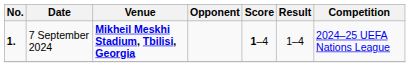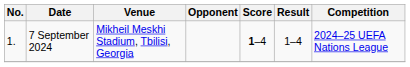7 September 2024 | No.: bold -> normal
7 September 2024 | Venue: bold -> normal
